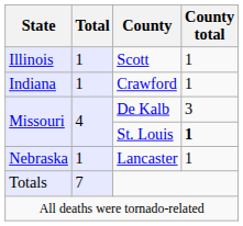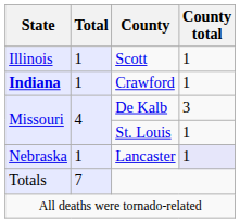Crawford | State: normal -> bold
St. Louis | County total: bold -> normal
Lancaster | County total: no background -> lavender background
